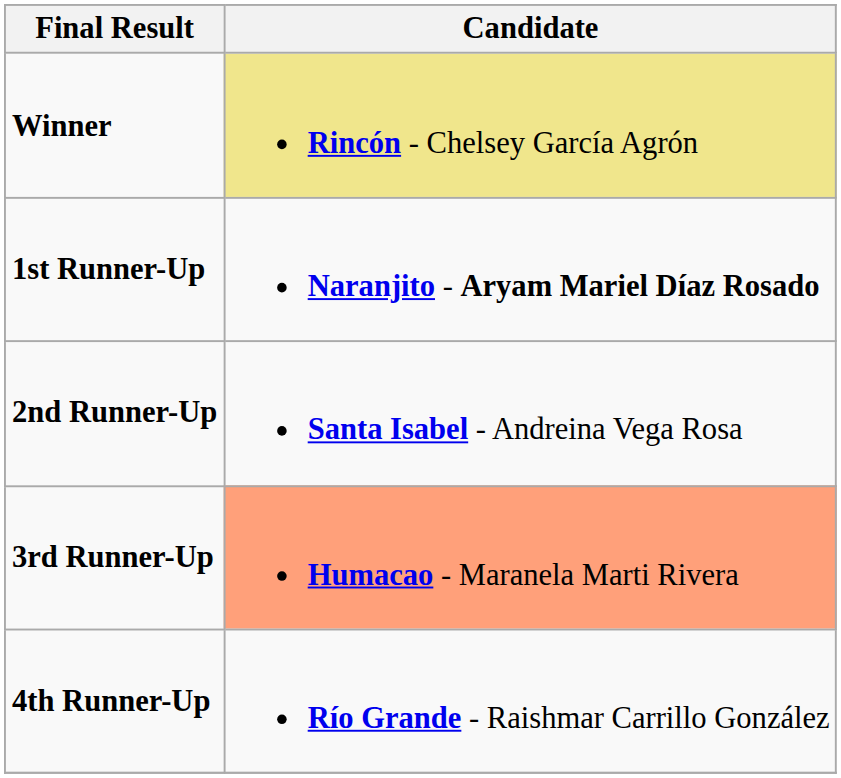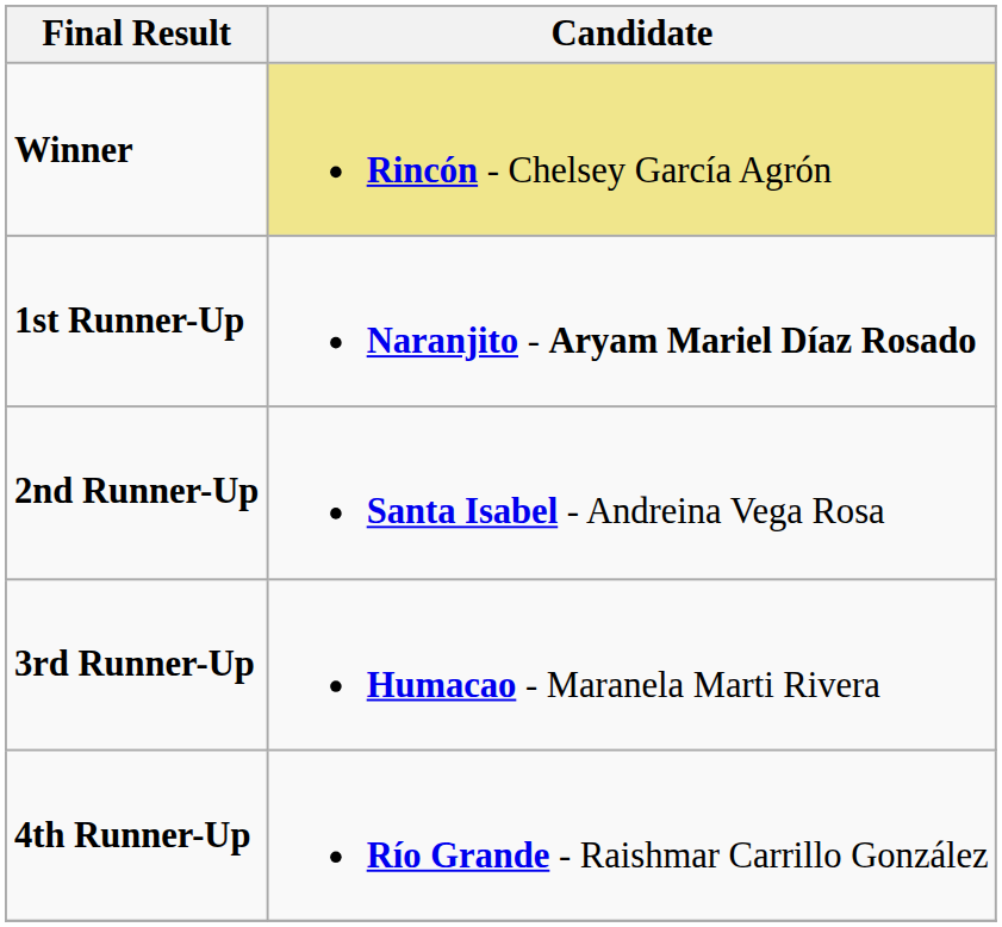3rd Runner-Up | Candidate: lightsalmon background -> no background
